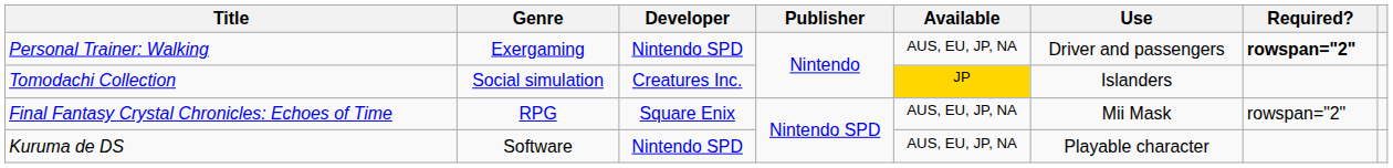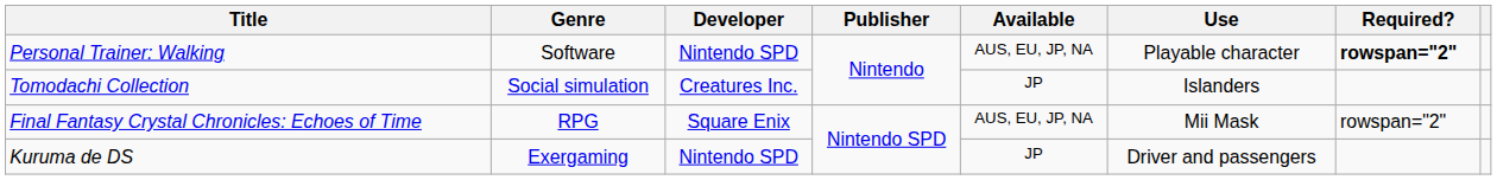Personal Trainer: Walking | Genre: Exergaming -> Software
Personal Trainer: Walking | Use: Driver and passengers -> Playable character
Tomodachi Collection | Available: gold background -> no background
Kuruma de DS | Genre: Software -> Exergaming
Kuruma de DS | Available: AUS, EU, JP, NA -> JP
Kuruma de DS | Use: Playable character -> Driver and passengers
